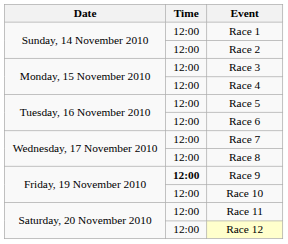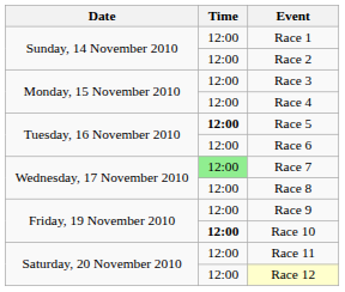Race 5 | Time: normal -> bold
Race 7 | Time: no background -> lightgreen background
Race 9 | Time: bold -> normal
Race 10 | Time: normal -> bold
